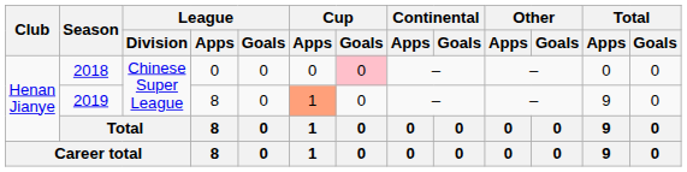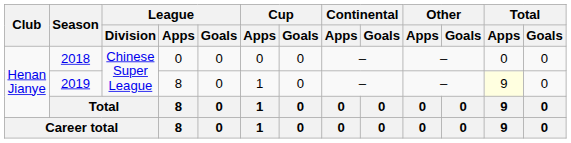2018 | Cup / Goals: pink background -> no background
2019 | Cup / Apps: lightsalmon background -> no background
2019 | Total / Apps: no background -> lightyellow background
